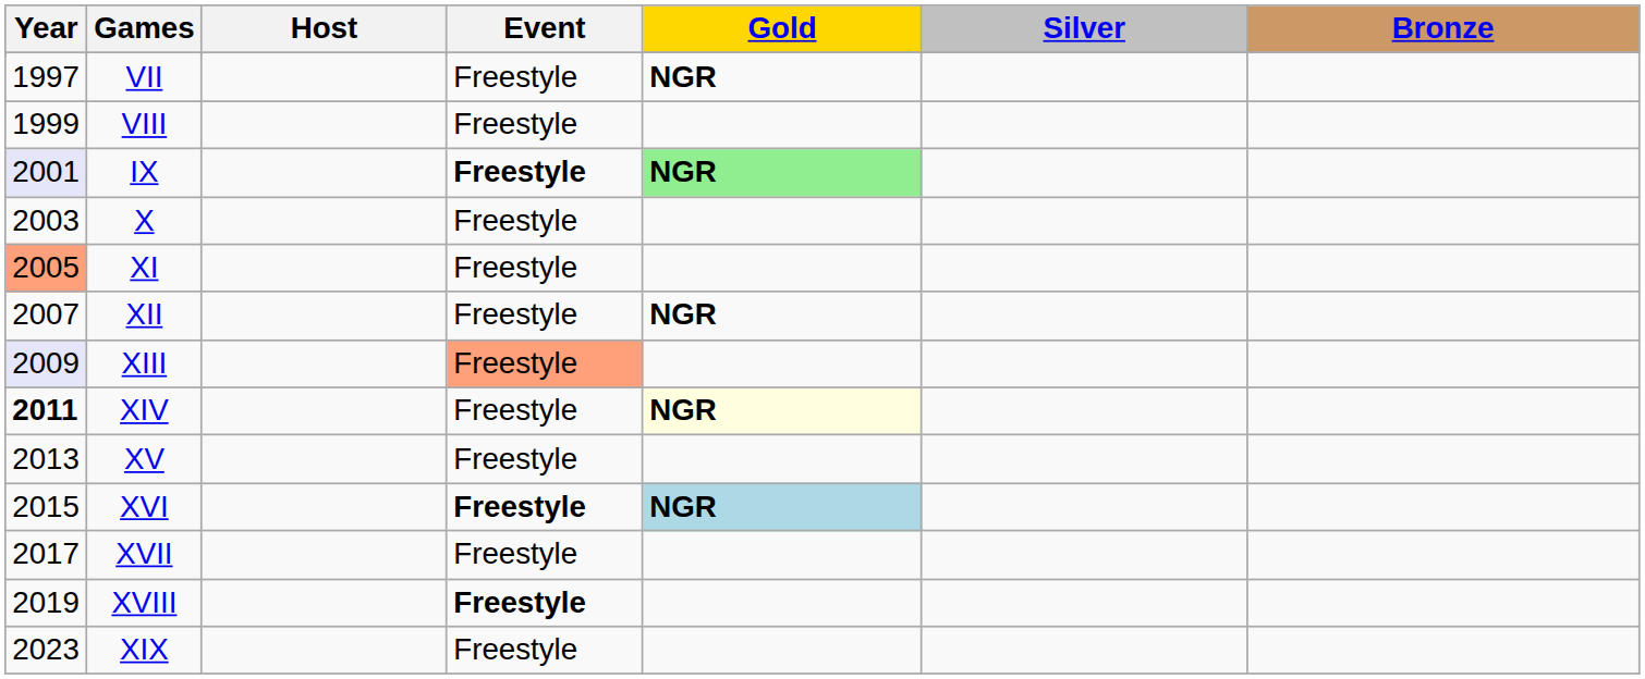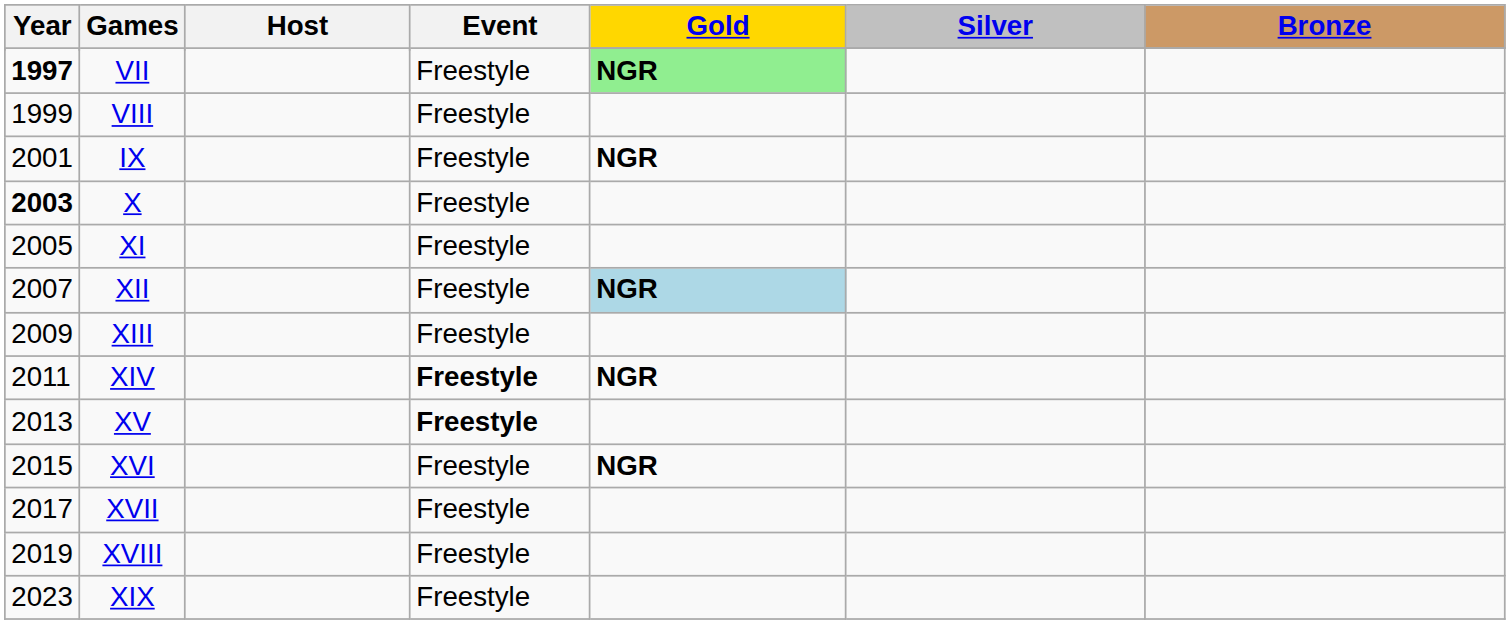VII | Year: normal -> bold
VII | Gold: no background -> lightgreen background
IX | Year: lavender background -> no background
IX | Event: bold -> normal
IX | Gold: lightgreen background -> no background
X | Year: normal -> bold
XI | Year: lightsalmon background -> no background
XII | Gold: no background -> lightblue background
XIII | Year: lavender background -> no background
XIII | Event: lightsalmon background -> no background
XIV | Year: bold -> normal
XIV | Event: normal -> bold
XIV | Gold: lightyellow background -> no background
XV | Event: normal -> bold
XVI | Event: bold -> normal
XVI | Gold: lightblue background -> no background
XVIII | Event: bold -> normal
